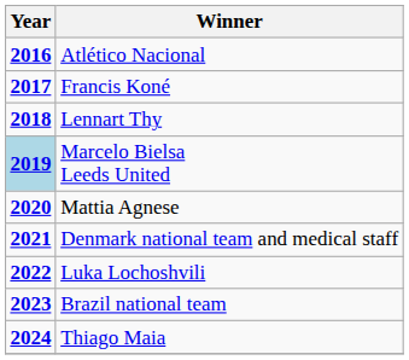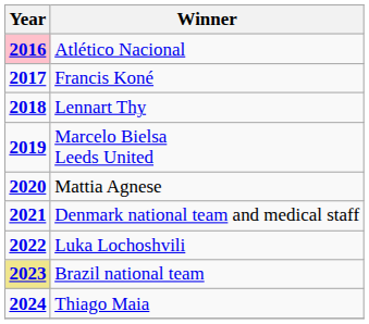Atlético Nacional | Year: no background -> pink background
Marcelo Bielsa Leeds United | Year: lightblue background -> no background
Brazil national team | Year: no background -> khaki background
